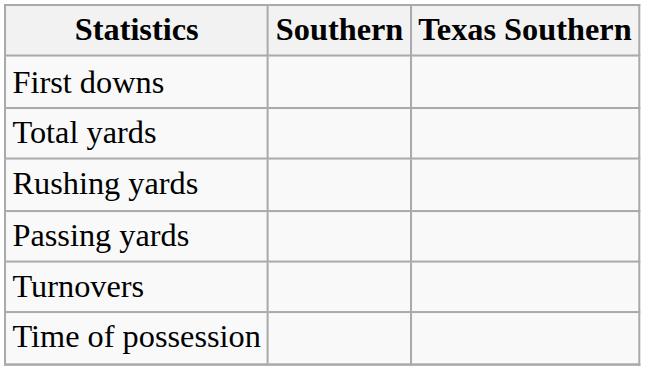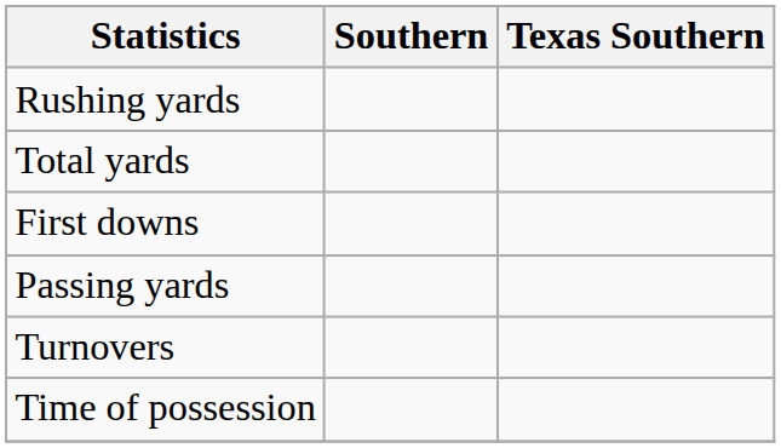rows swapped: First downs <-> Rushing yards
